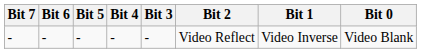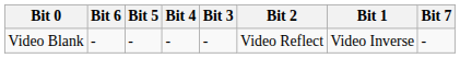columns swapped: Bit 7 <-> Bit 0
